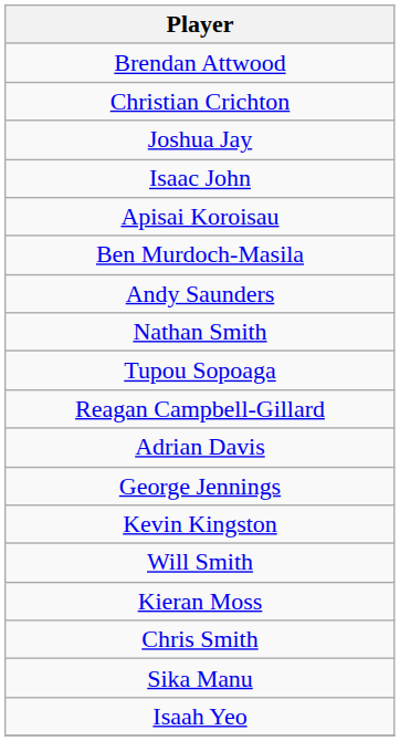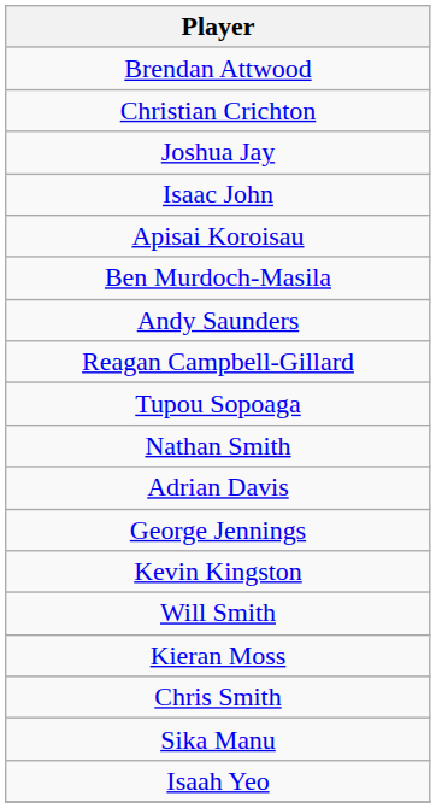row 9 | column 1: Nathan Smith -> Reagan Campbell-Gillard
row 11 | column 1: Reagan Campbell-Gillard -> Nathan Smith
